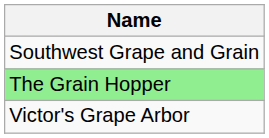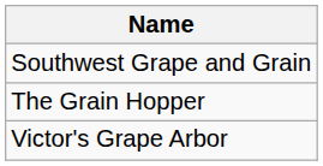row 3 | column 1: lightgreen background -> no background
